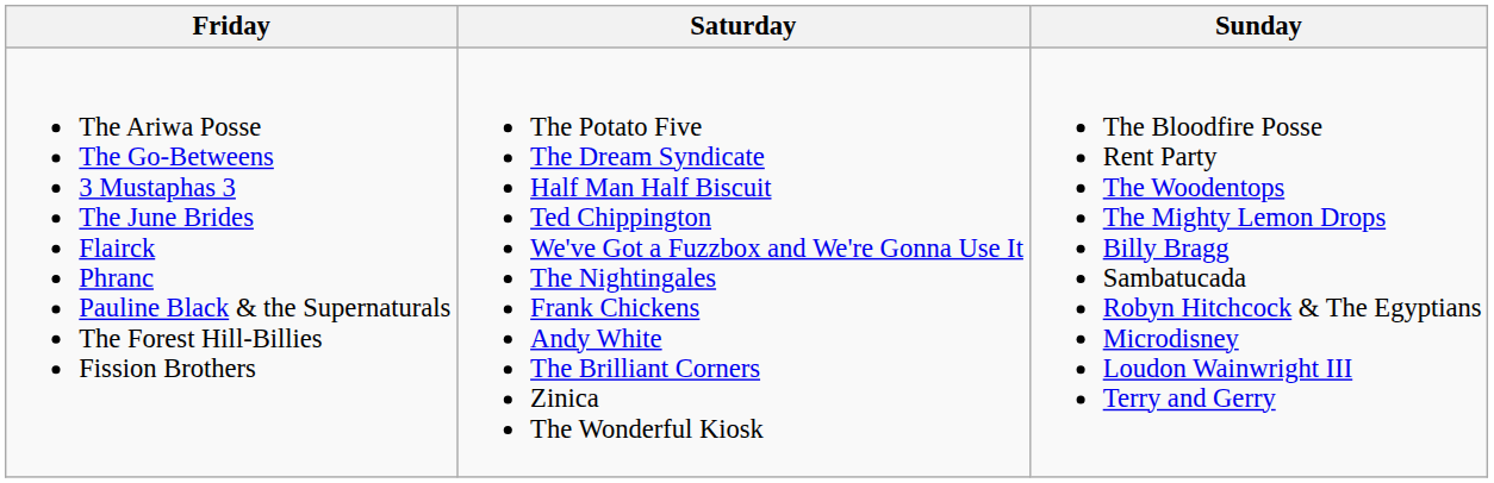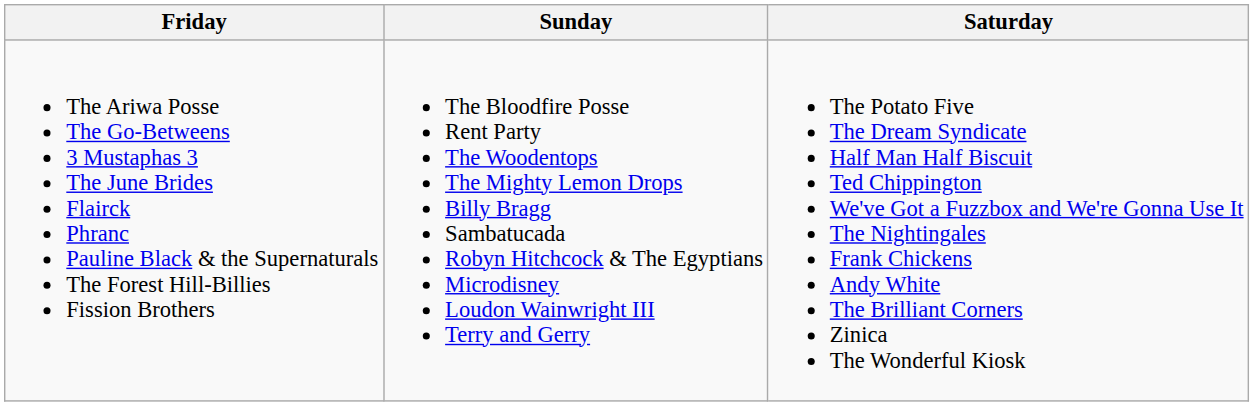columns swapped: Saturday <-> Sunday
